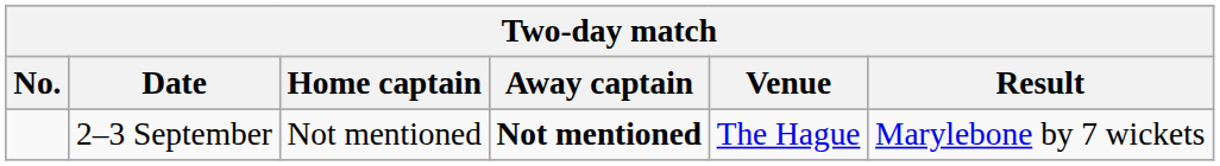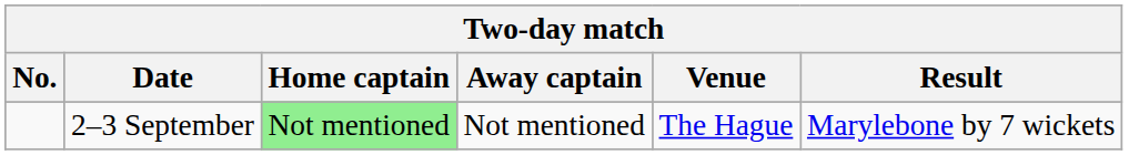2–3 September | Home captain: no background -> lightgreen background
2–3 September | Away captain: bold -> normal
